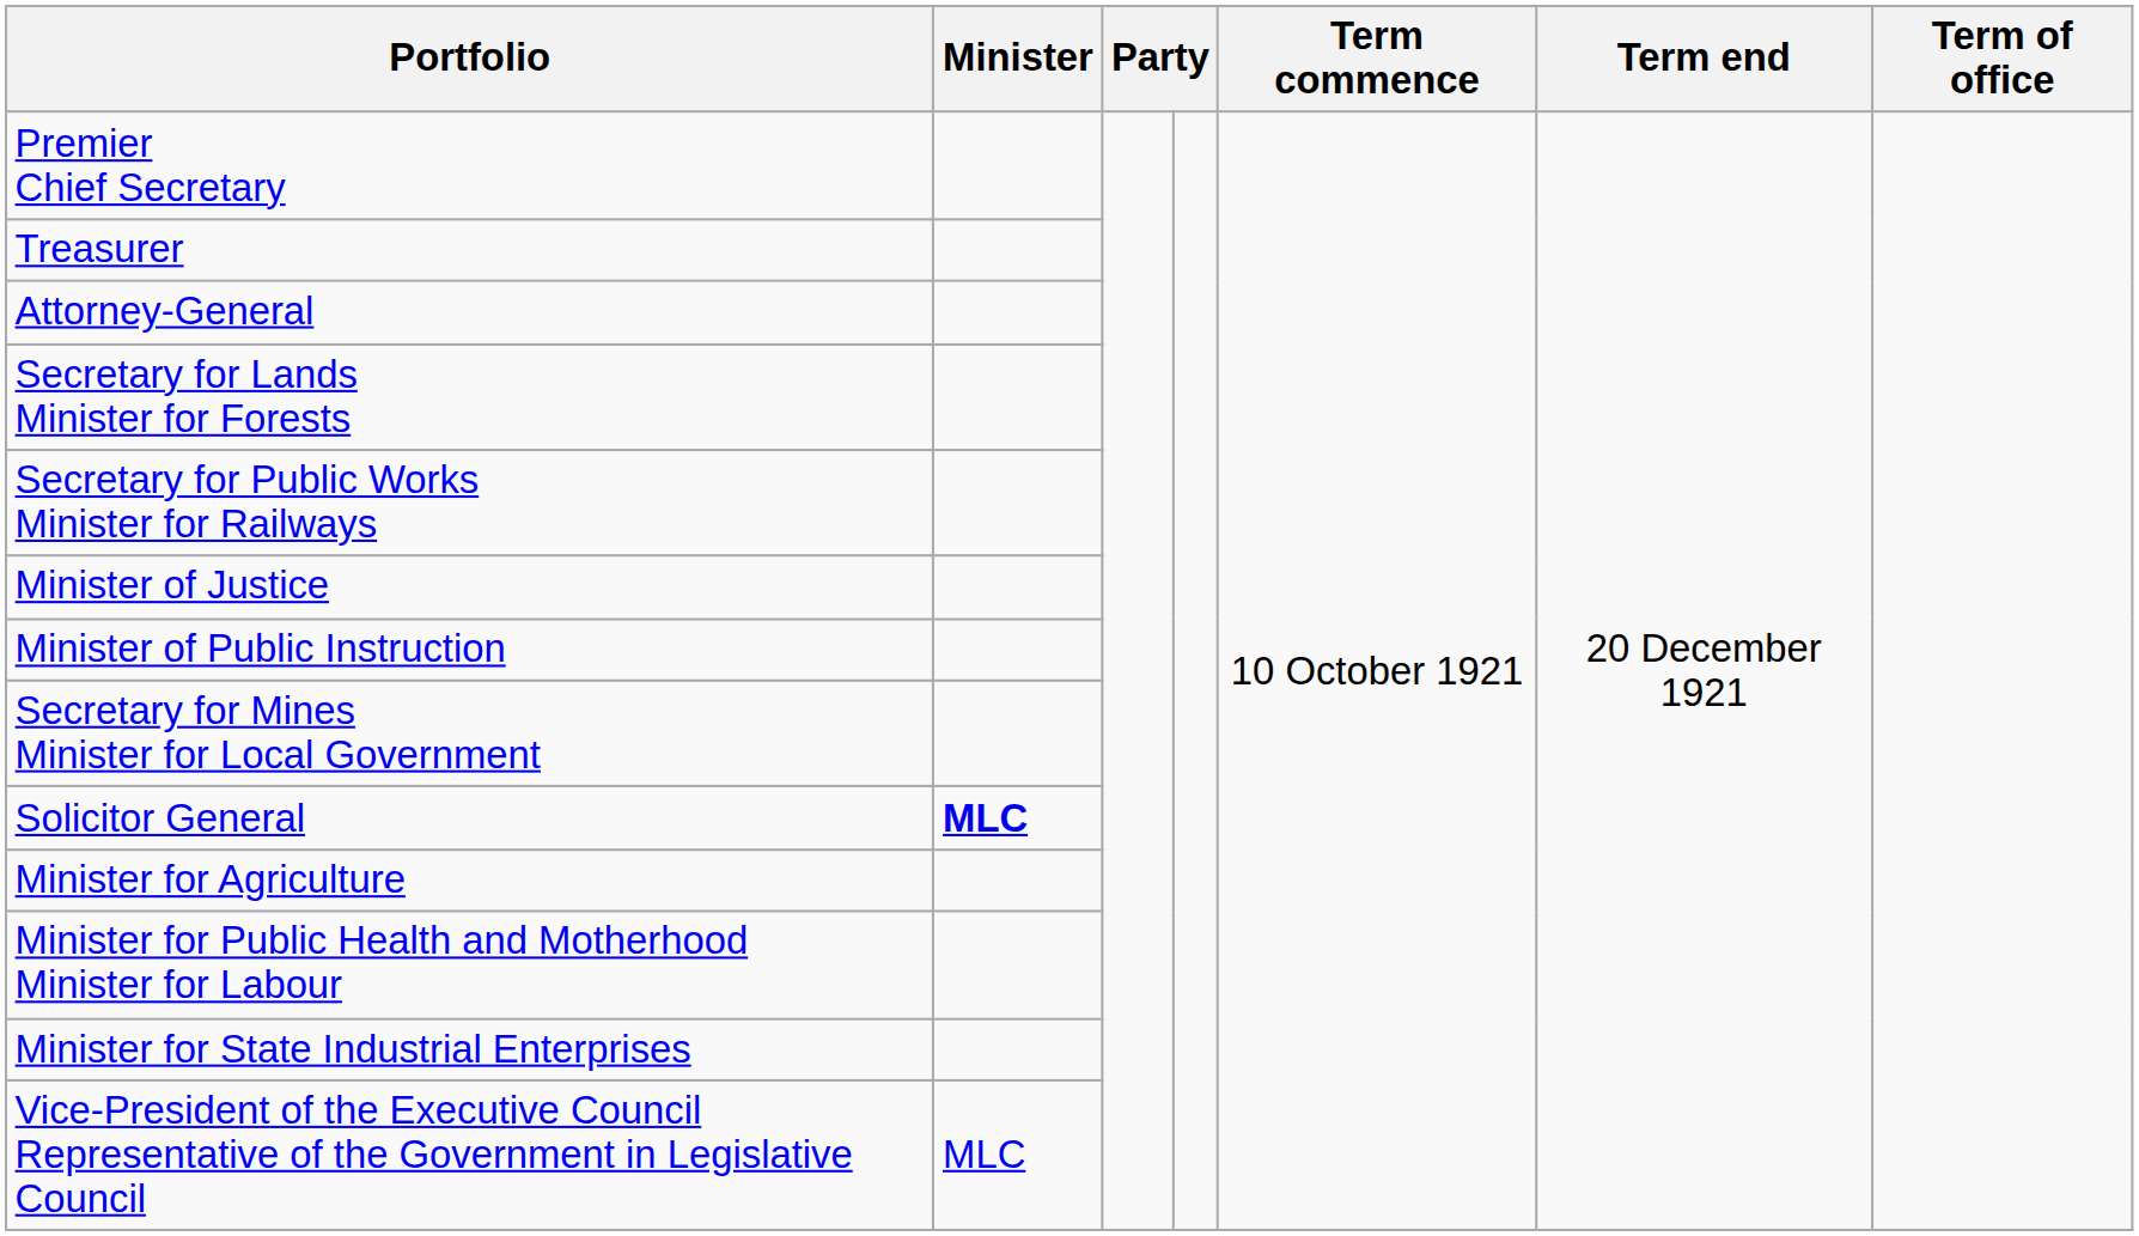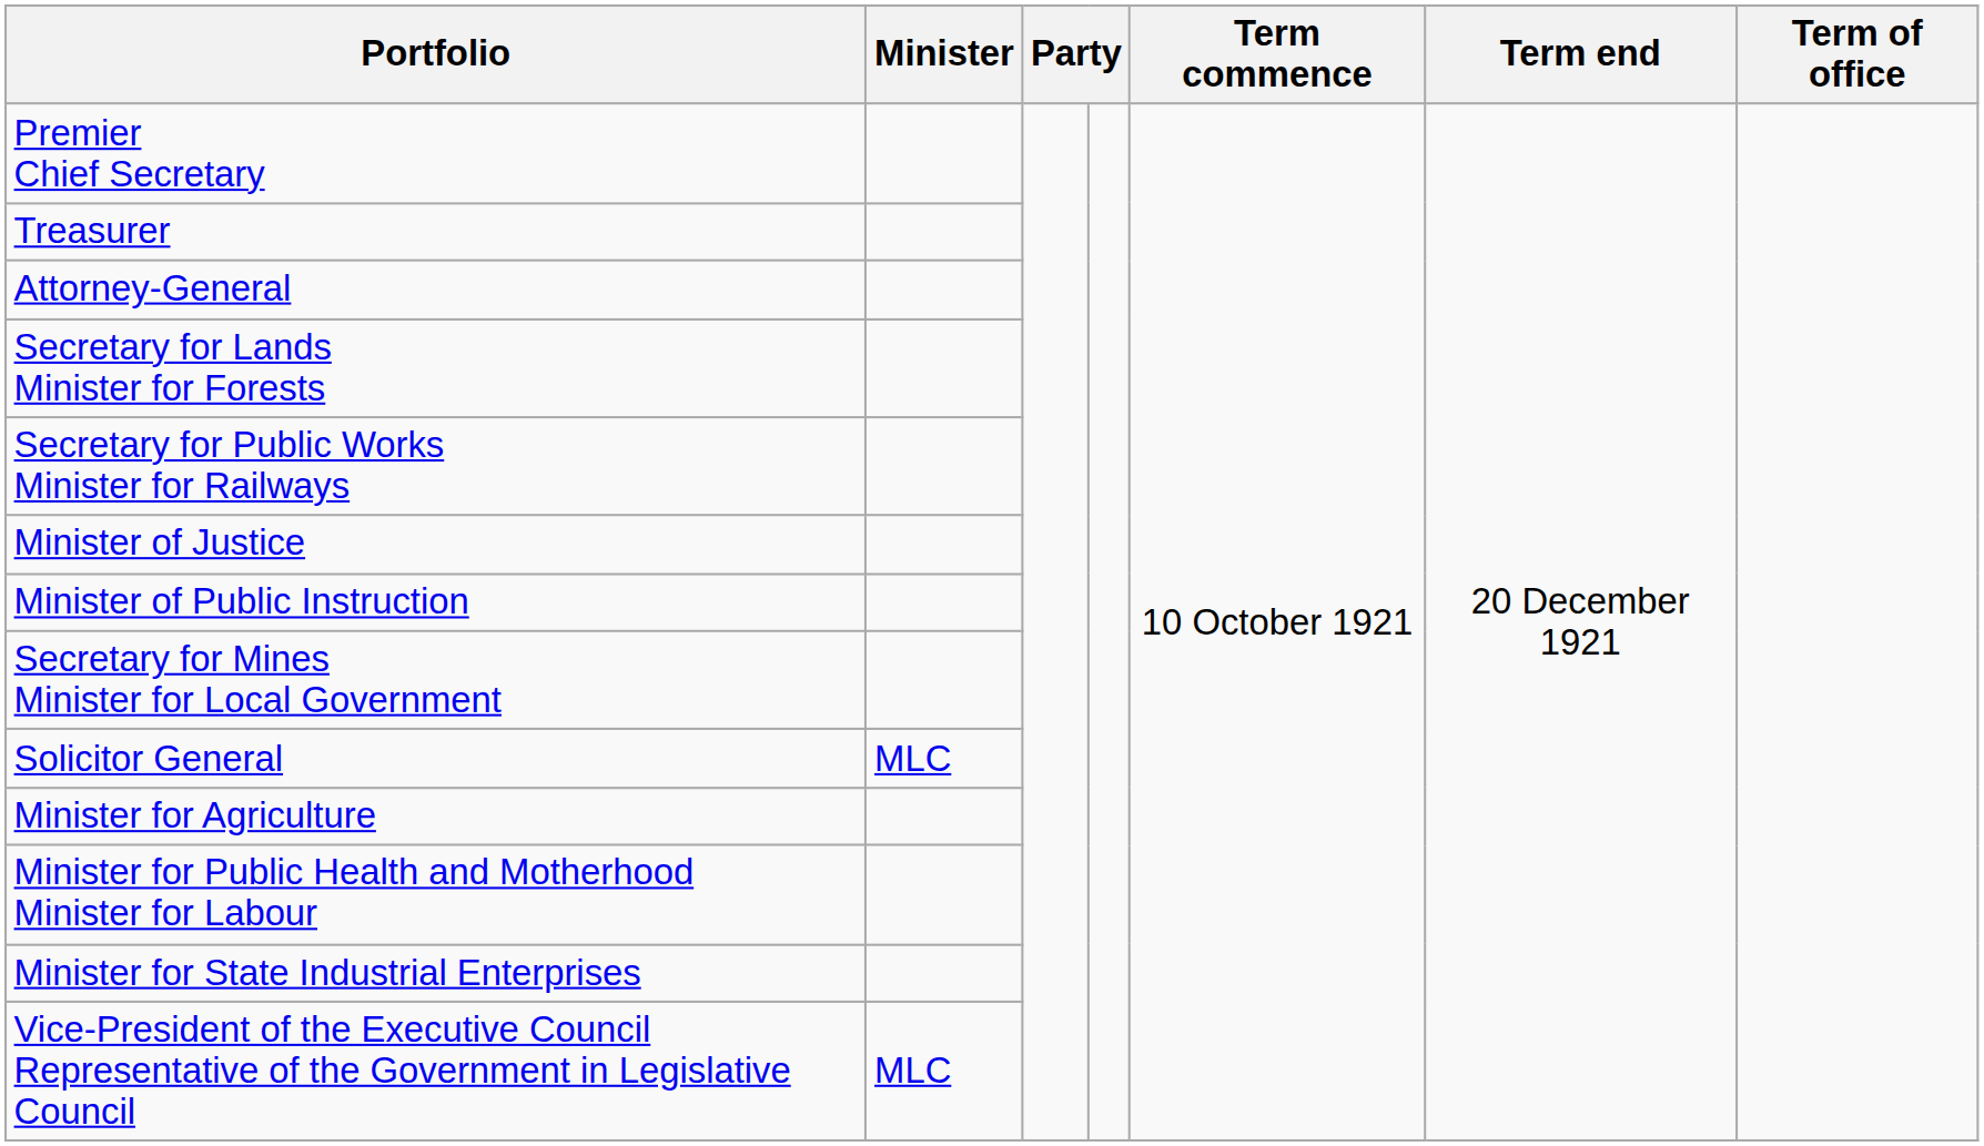Solicitor General | Minister: bold -> normal
